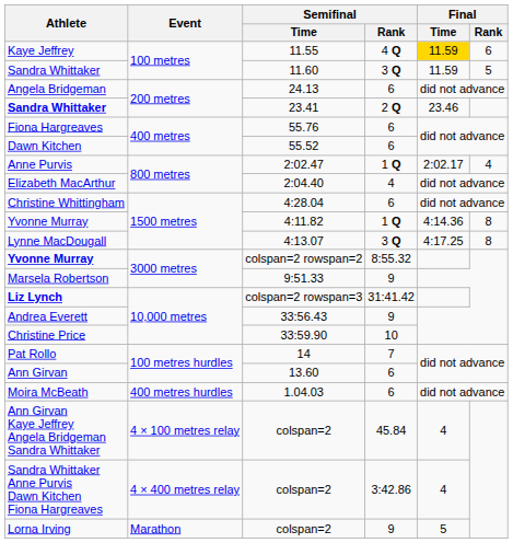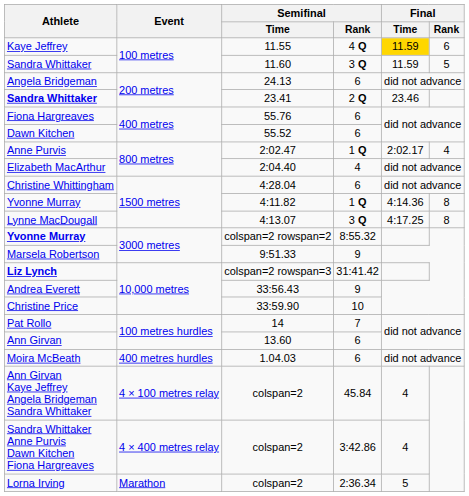Lorna Irving | Semifinal / Rank: 9 -> 2:36.34
